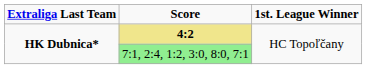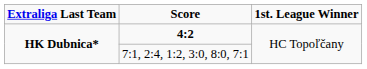4:2 | Score: khaki background -> no background
7:1, 2:4, 1:2, 3:0, 8:0, 7:1 | Score: lightgreen background -> no background
